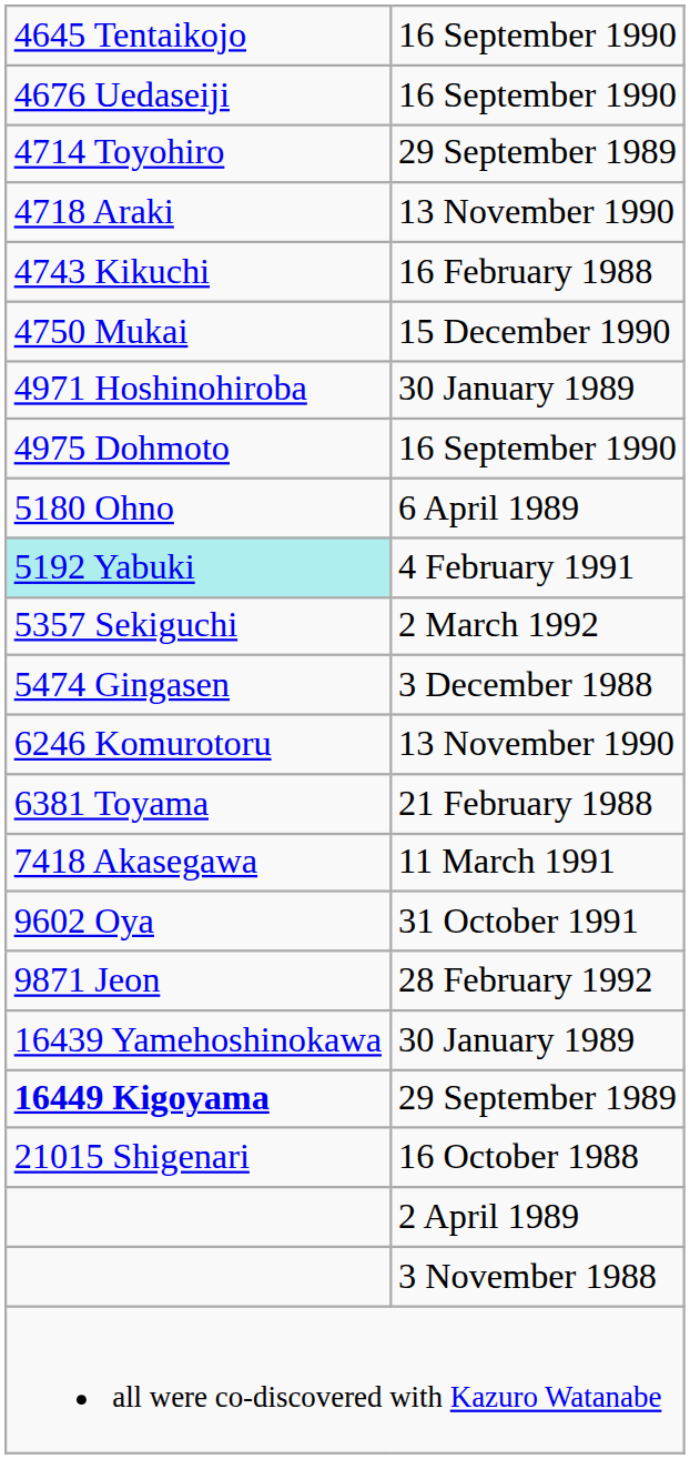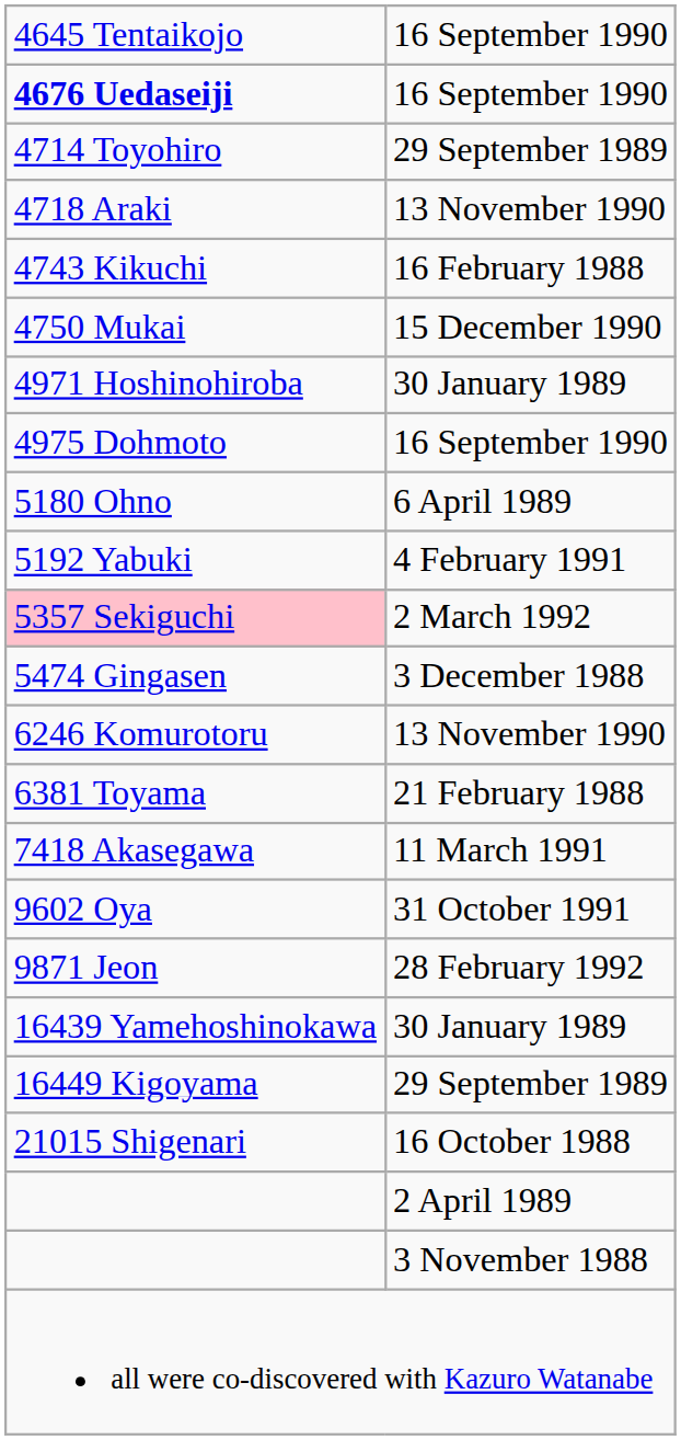4676 Uedaseiji | column 1: normal -> bold
5192 Yabuki | column 1: paleturquoise background -> no background
5357 Sekiguchi | column 1: no background -> pink background
16449 Kigoyama | column 1: bold -> normal
